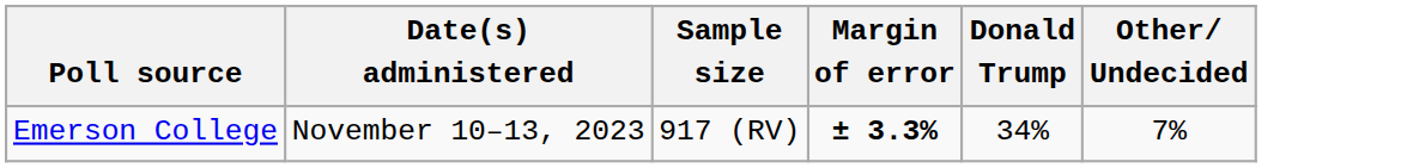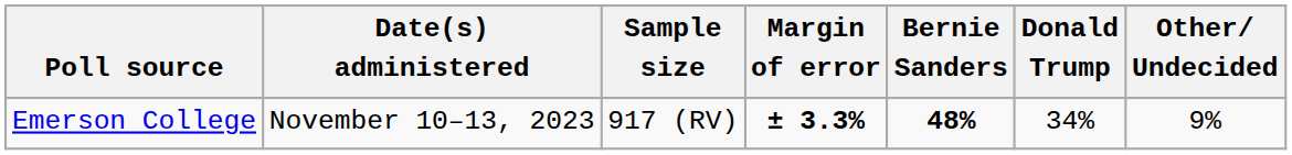+ column: Bernie Sanders | 48%
Emerson College | Other/ Undecided: 7% -> 9%
